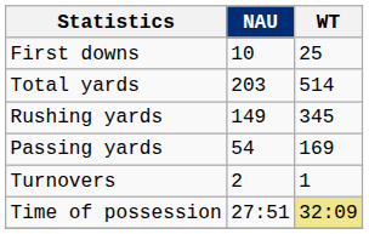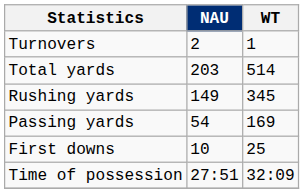rows swapped: First downs <-> Turnovers
Time of possession | WT: khaki background -> no background
